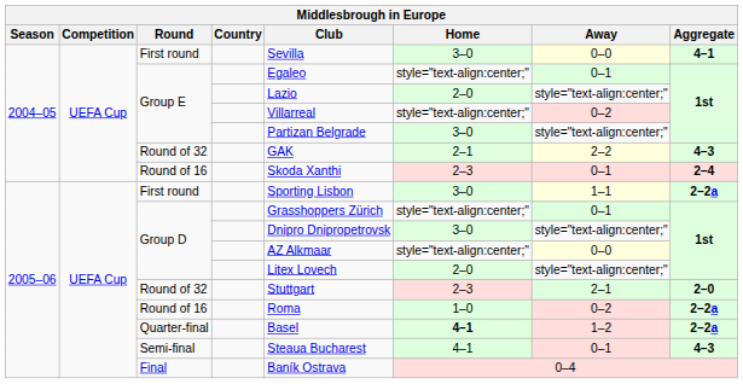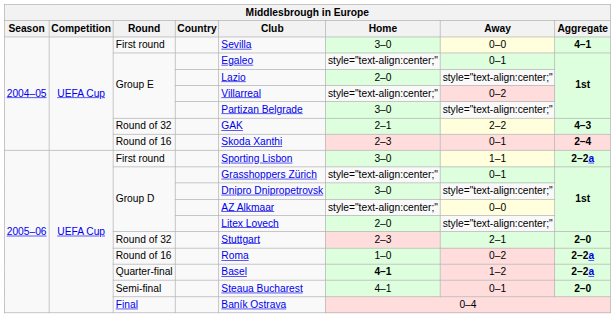Semi-final | Aggregate: 4–3 -> 2–0
